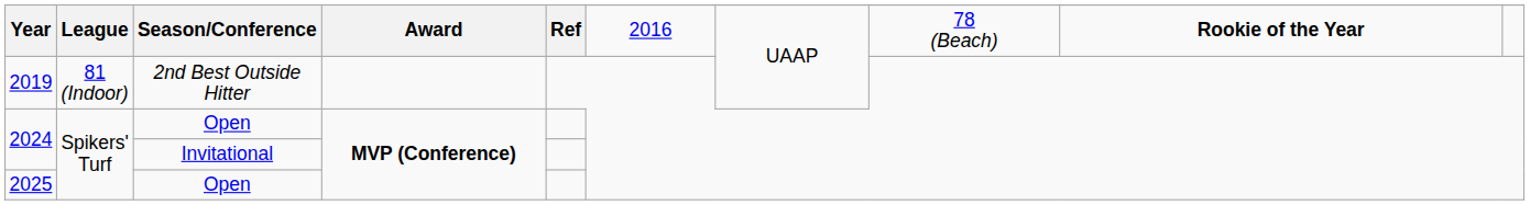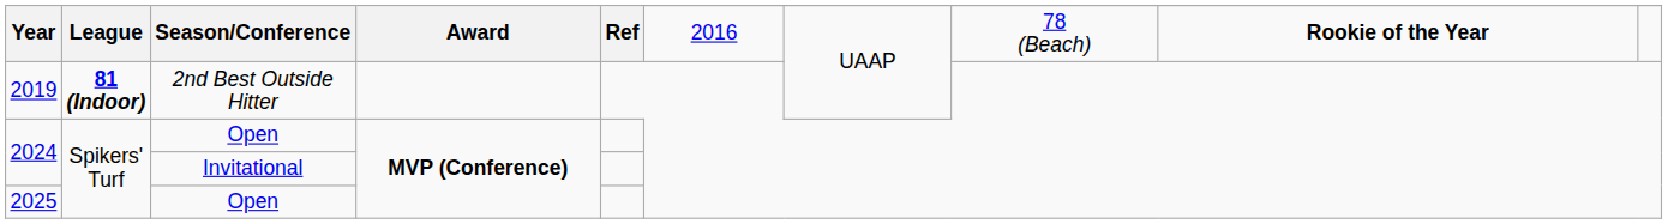2019 | League: normal -> bold
